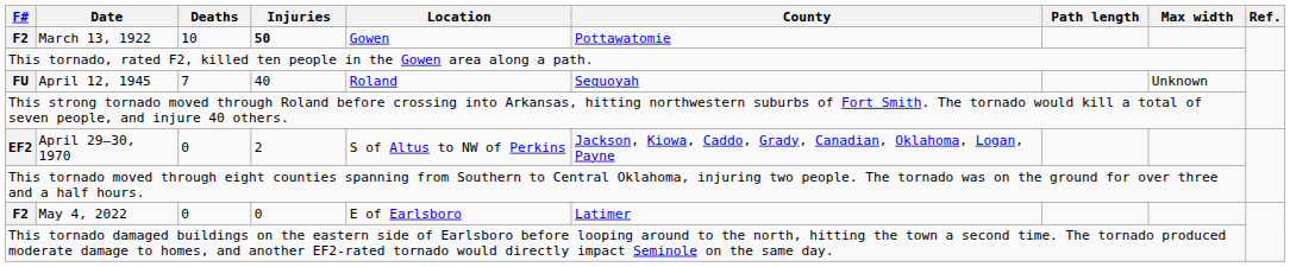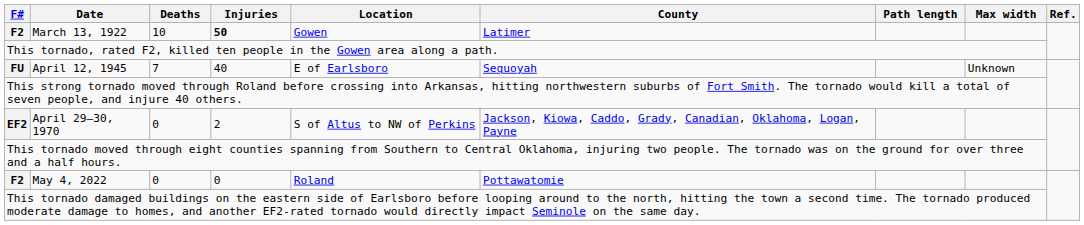March 13, 1922 | County: Pottawatomie -> Latimer
April 12, 1945 | Location: Roland -> E of Earlsboro
May 4, 2022 | Location: E of Earlsboro -> Roland
May 4, 2022 | County: Latimer -> Pottawatomie
